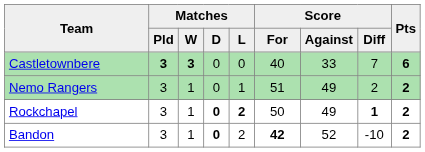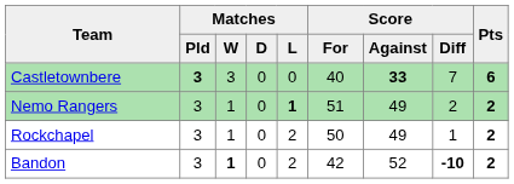Castletownbere | Matches / W: bold -> normal
Castletownbere | Score / Against: normal -> bold
Nemo Rangers | Matches / L: normal -> bold
Rockchapel | Matches / D: bold -> normal
Rockchapel | Matches / L: bold -> normal
Rockchapel | Score / Diff: bold -> normal
Bandon | Matches / W: normal -> bold
Bandon | Matches / D: bold -> normal
Bandon | Score / For: bold -> normal
Bandon | Score / Diff: normal -> bold
